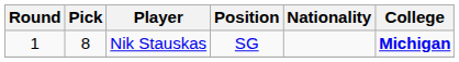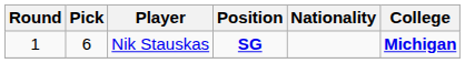Nik Stauskas | Pick: 8 -> 6
Nik Stauskas | Position: normal -> bold
